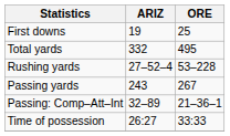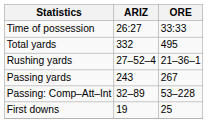rows swapped: First downs <-> Time of possession
Rushing yards | ORE: 53–228 -> 21–36–1
Passing: Comp–Att–Int | ORE: 21–36–1 -> 53–228
